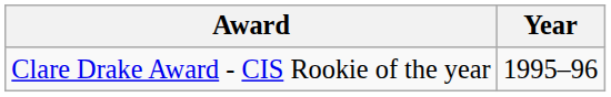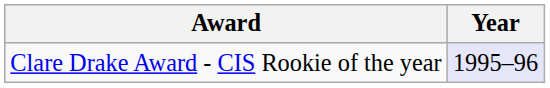Clare Drake Award - CIS Rookie of the year | Year: no background -> lavender background
